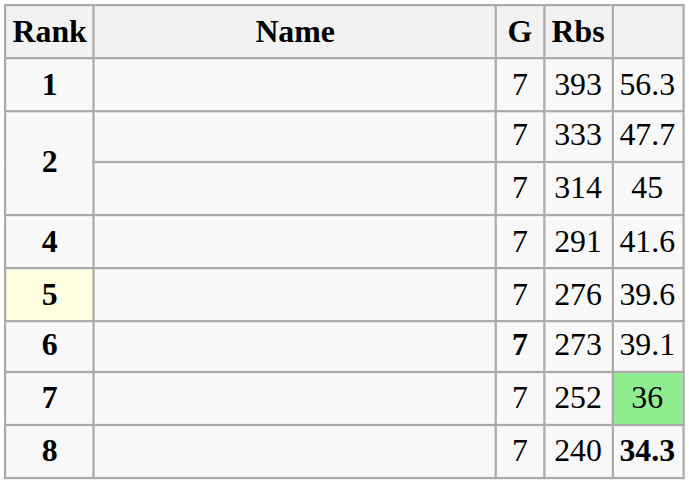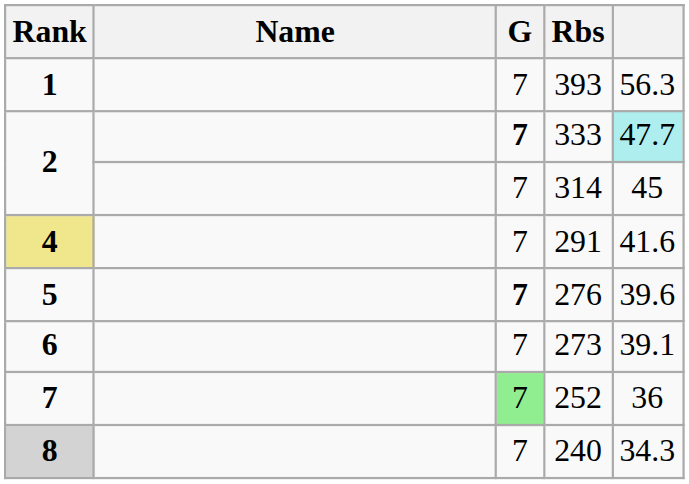333 | G: normal -> bold
333 | column 5: no background -> paleturquoise background
291 | Rank: no background -> khaki background
276 | Rank: lightyellow background -> no background
276 | G: normal -> bold
273 | G: bold -> normal
252 | G: no background -> lightgreen background
252 | column 5: lightgreen background -> no background
240 | Rank: no background -> lightgrey background
240 | column 5: bold -> normal
